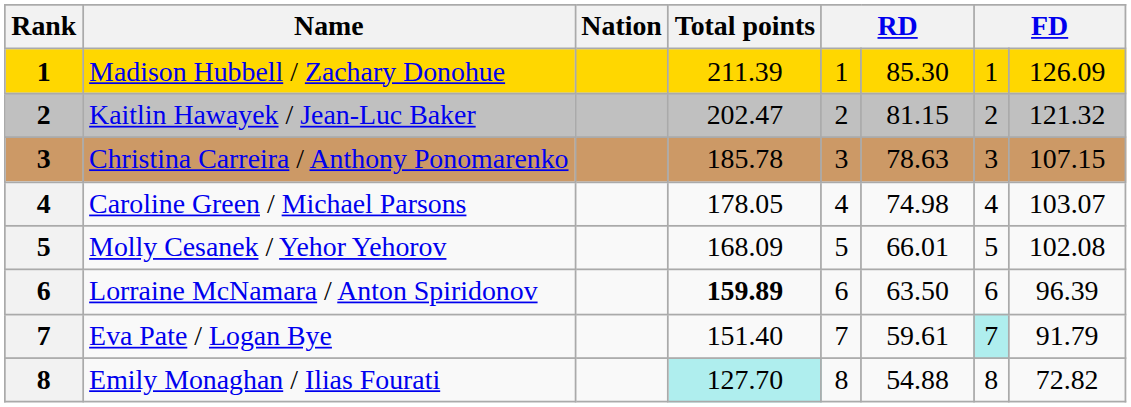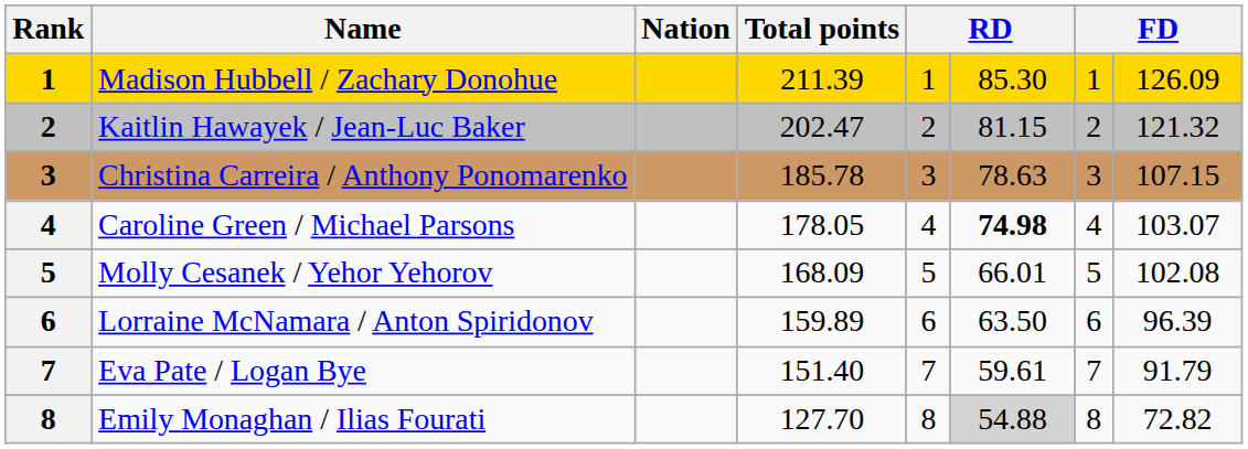Caroline Green / Michael Parsons | column 6: normal -> bold
Lorraine McNamara / Anton Spiridonov | Total points: bold -> normal
Eva Pate / Logan Bye | column 7: paleturquoise background -> no background
Emily Monaghan / Ilias Fourati | Total points: paleturquoise background -> no background
Emily Monaghan / Ilias Fourati | column 6: no background -> lightgrey background
